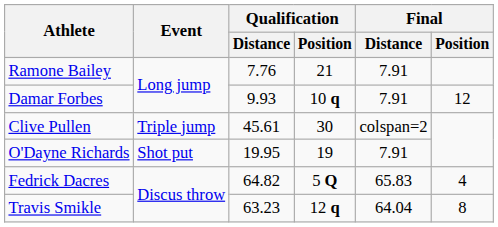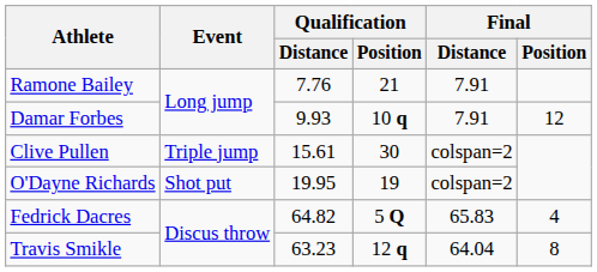Clive Pullen | Qualification / Distance: 45.61 -> 15.61
O'Dayne Richards | Final / Distance: 7.91 -> colspan=2
